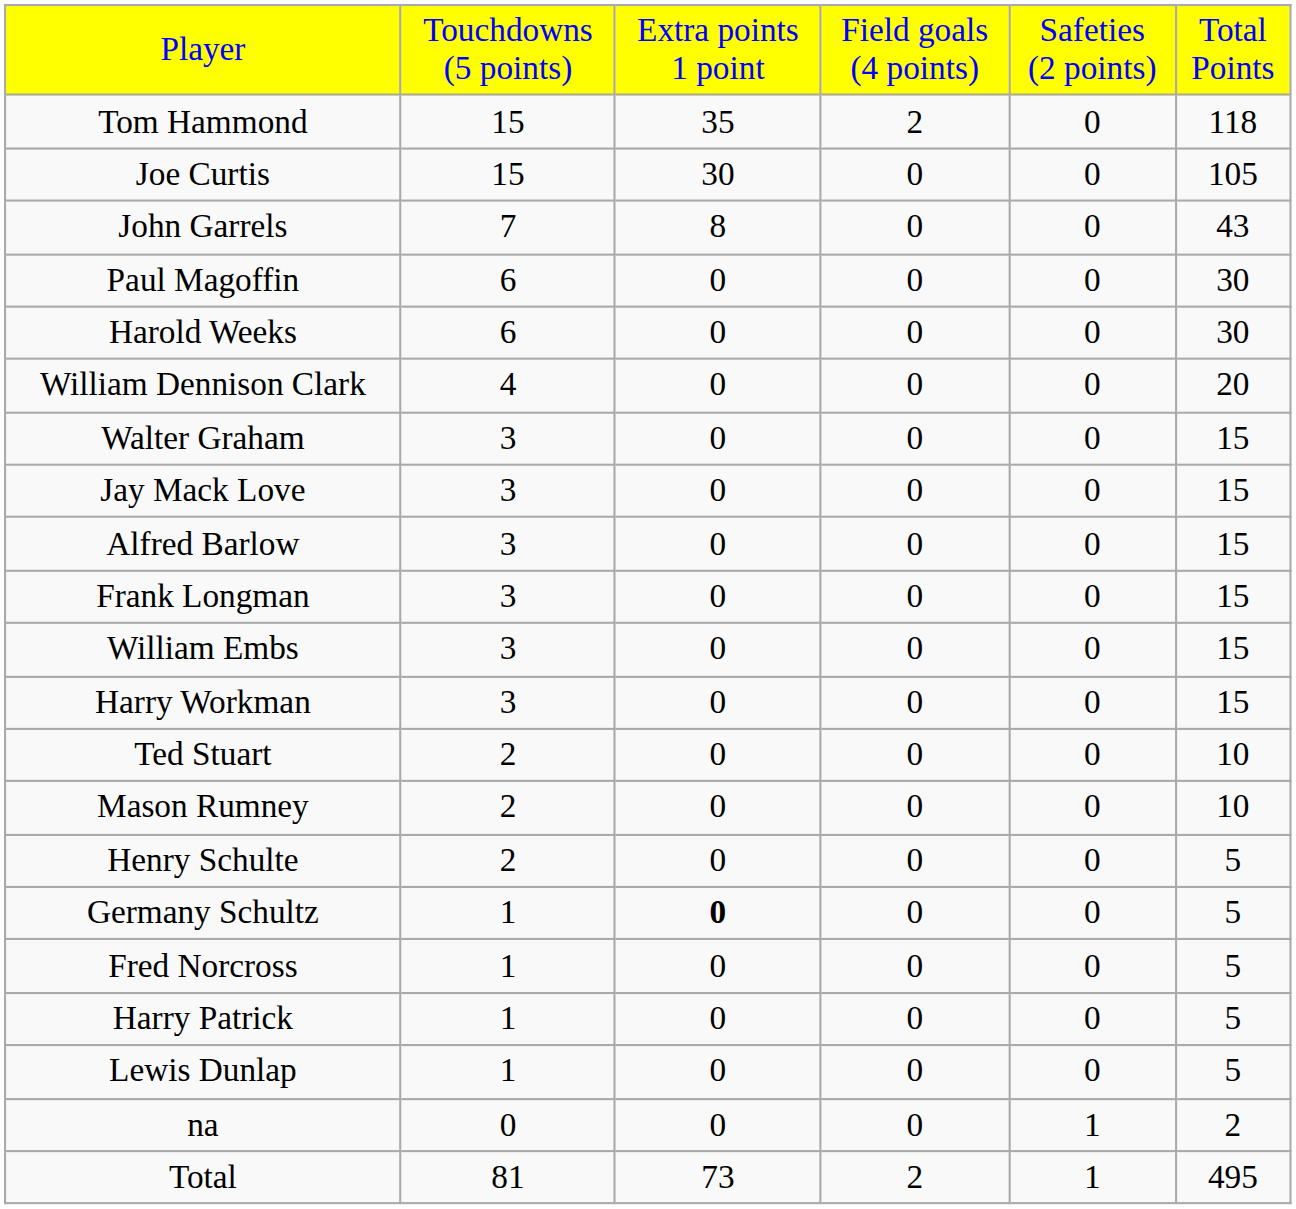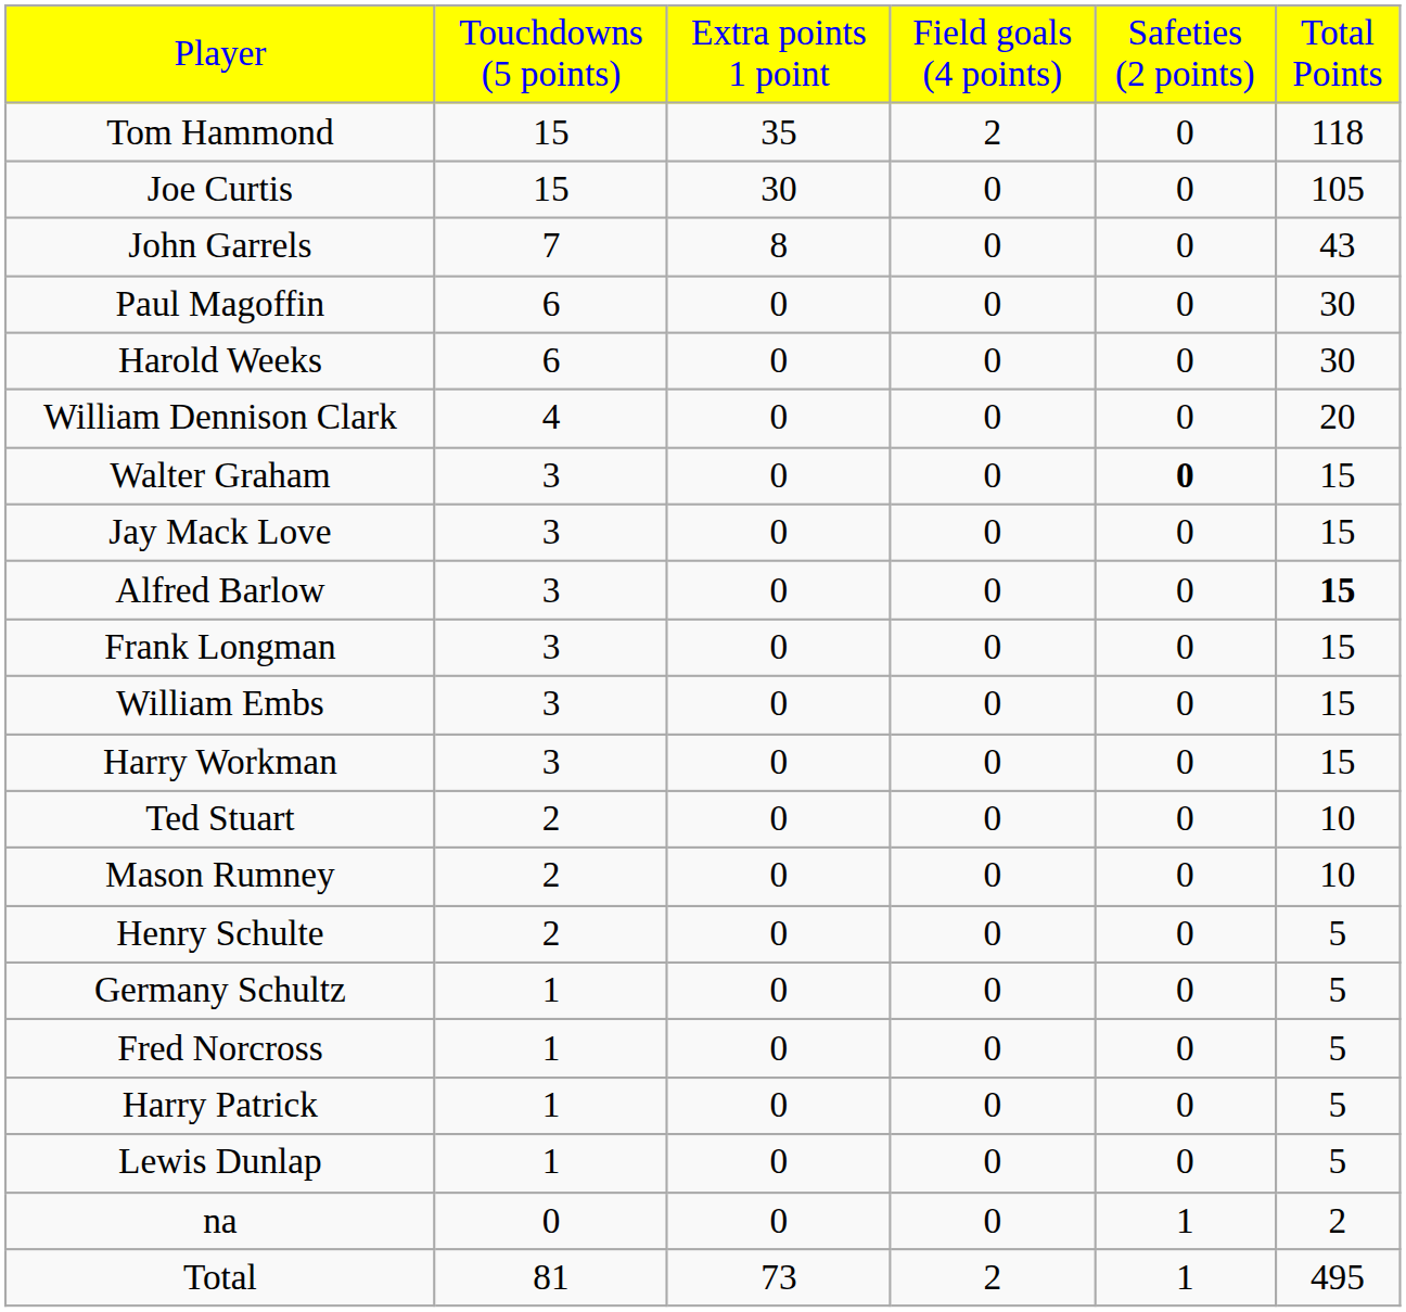Walter Graham | column 5: normal -> bold
Alfred Barlow | column 6: normal -> bold
Germany Schultz | column 3: bold -> normal
